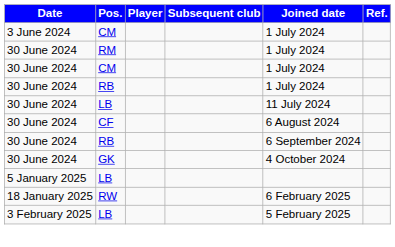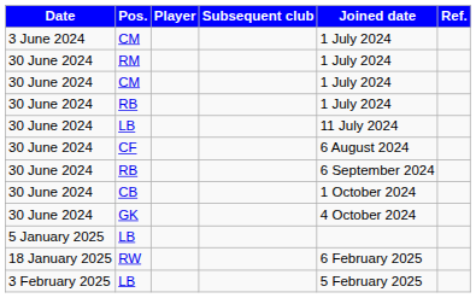+ row: 30 June 2024 | CB | 1 October 2024
